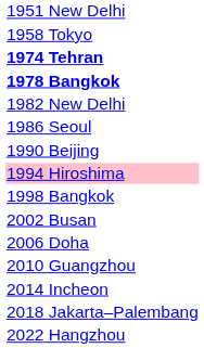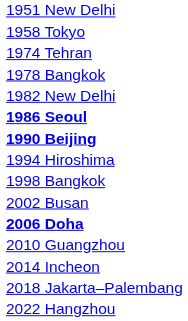1974 Tehran | column 1: bold -> normal
1978 Bangkok | column 1: bold -> normal
1986 Seoul | column 1: normal -> bold
1990 Beijing | column 1: normal -> bold
1994 Hiroshima | column 1: pink background -> no background
2006 Doha | column 1: normal -> bold
